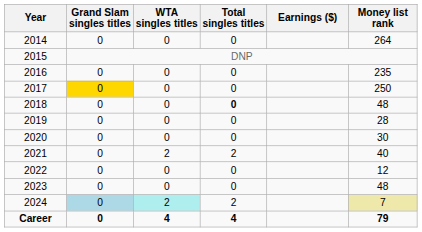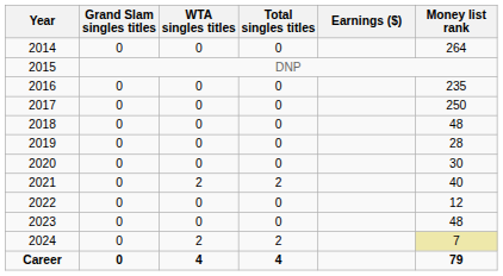2017 | Grand Slam singles titles: gold background -> no background
2018 | Total singles titles: bold -> normal
2024 | Grand Slam singles titles: lightblue background -> no background
2024 | WTA singles titles: paleturquoise background -> no background
